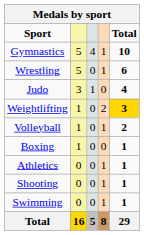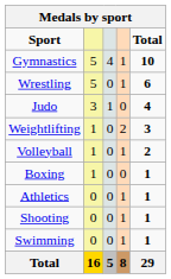Weightlifting | Total: gold background -> no background
